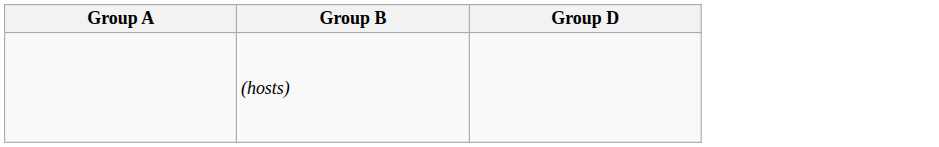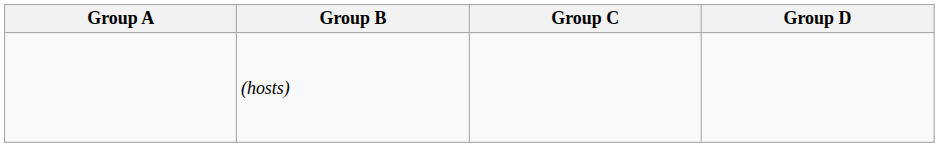+ column: Group C
